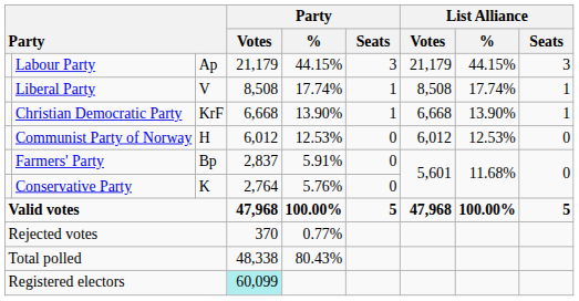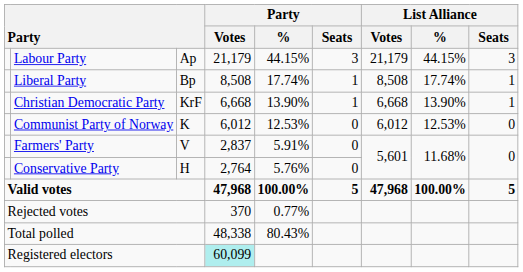Liberal Party | column 3: V -> Bp
Communist Party of Norway | column 3: H -> K
Farmers' Party | column 3: Bp -> V
Conservative Party | column 3: K -> H
